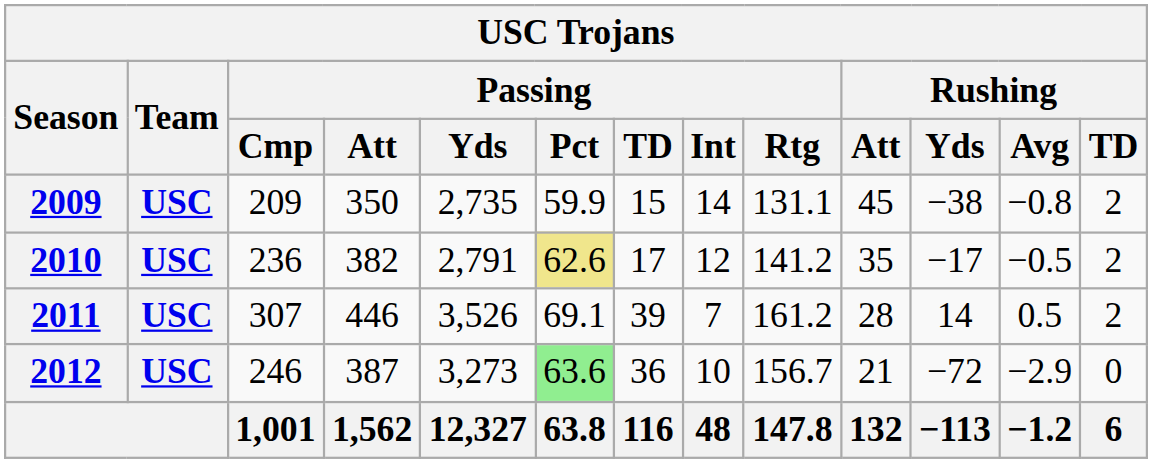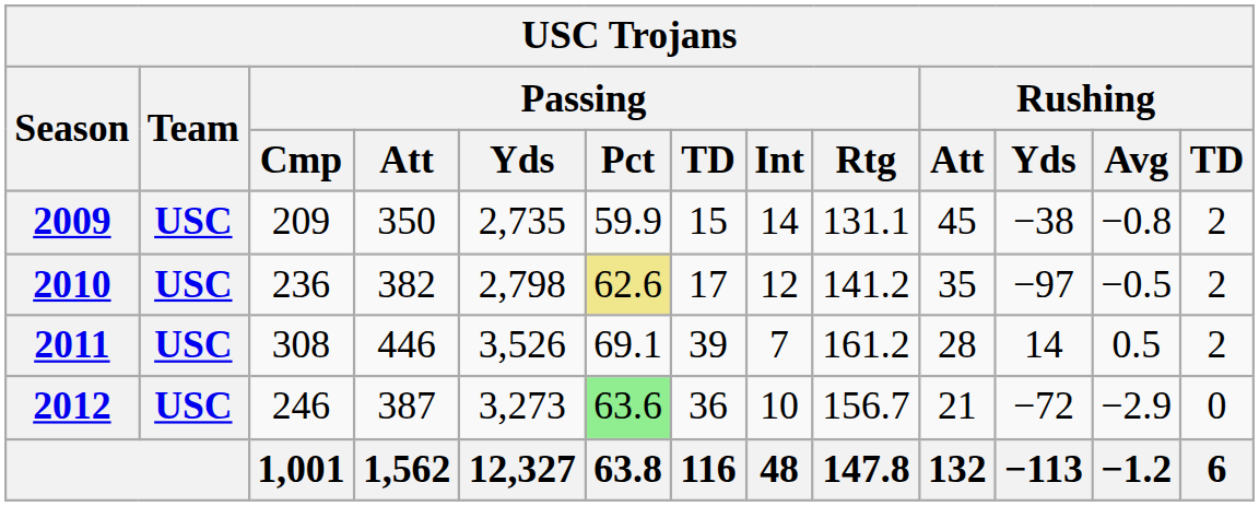2010 | Passing / Yds: 2,791 -> 2,798
2010 | Rushing / Yds: −17 -> −97
2011 | Passing / Cmp: 307 -> 308
